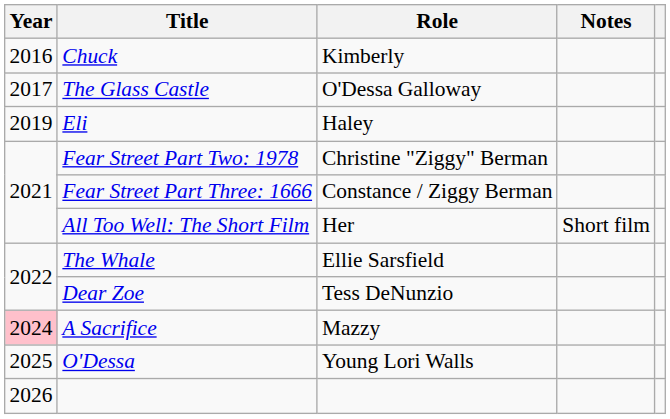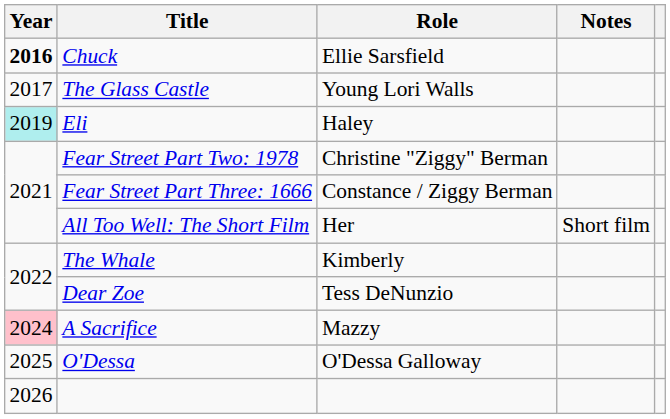Chuck | Year: normal -> bold
Chuck | Role: Kimberly -> Ellie Sarsfield
The Glass Castle | Role: O'Dessa Galloway -> Young Lori Walls
Eli | Year: no background -> paleturquoise background
The Whale | Role: Ellie Sarsfield -> Kimberly
O'Dessa | Role: Young Lori Walls -> O'Dessa Galloway
